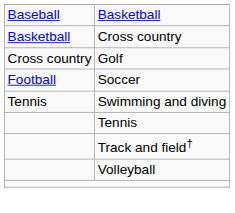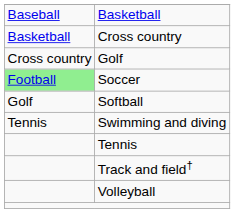Soccer | column 1: no background -> lightgreen background
+ row: Golf | Softball
